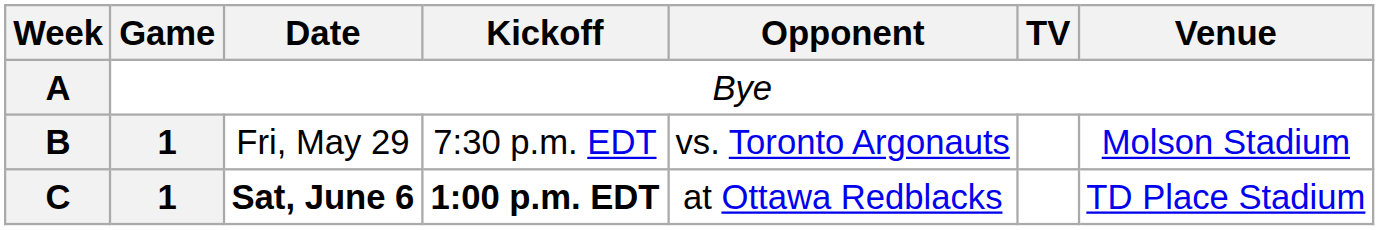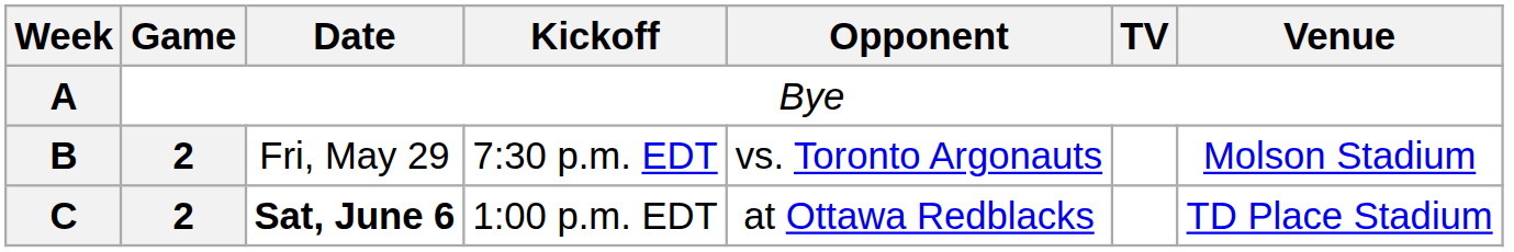B | Game: 1 -> 2
C | Game: 1 -> 2
C | Kickoff: bold -> normal
